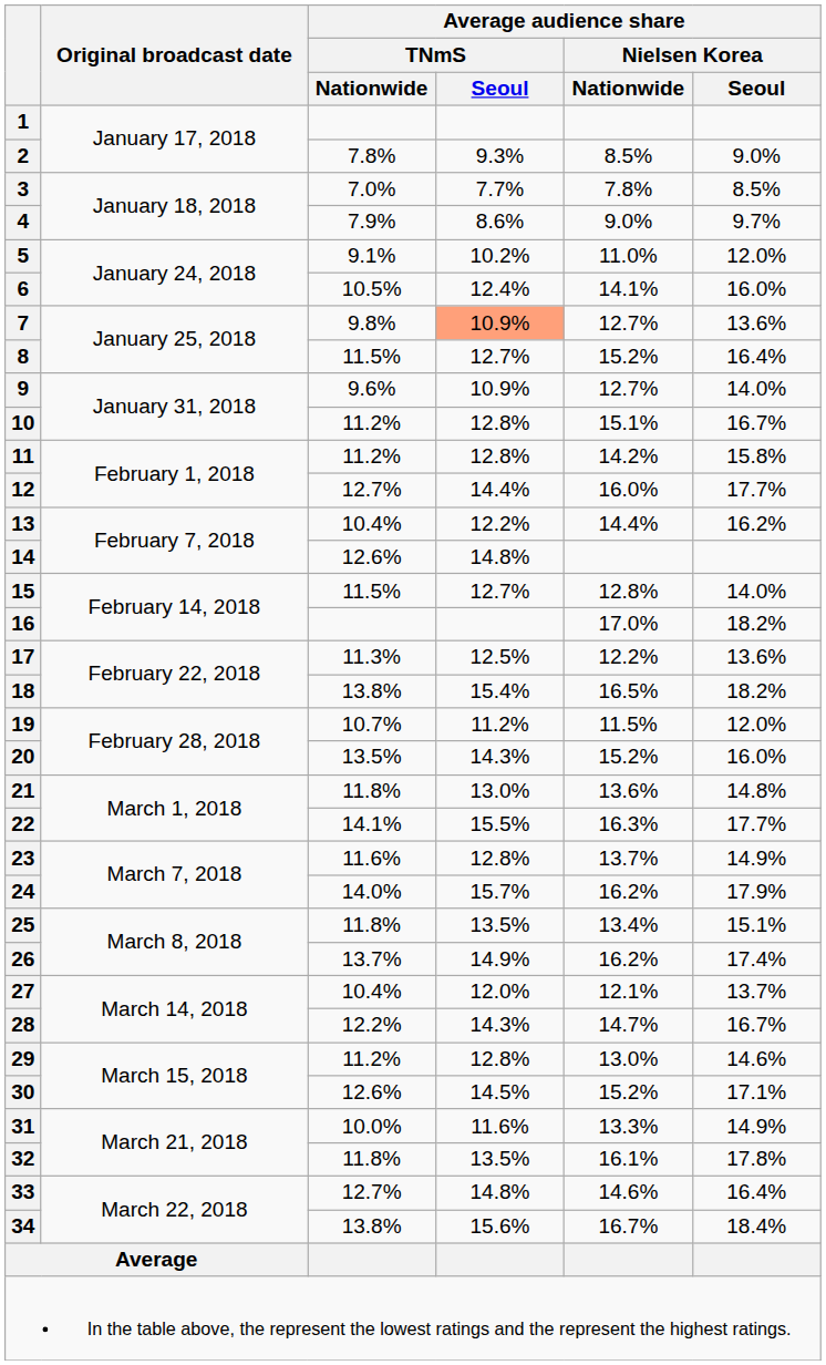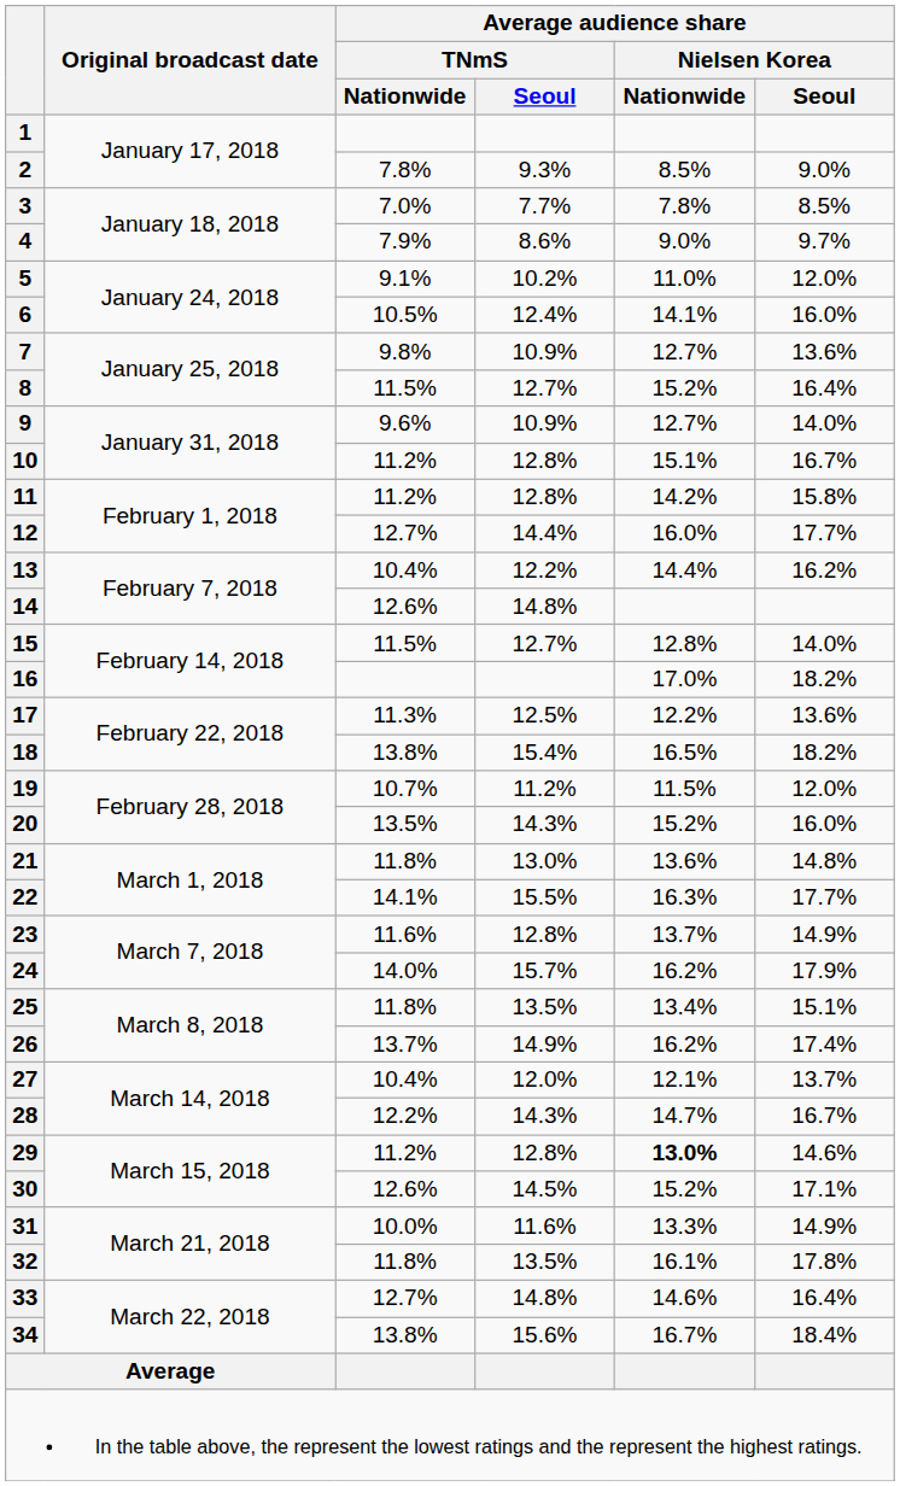7 | Average audience share / TNmS / Seoul: lightsalmon background -> no background
29 | Average audience share / Nielsen Korea / Nationwide: normal -> bold
